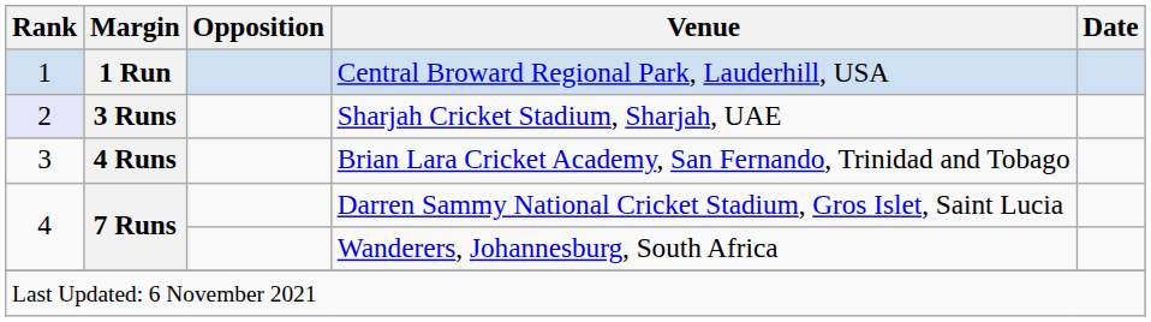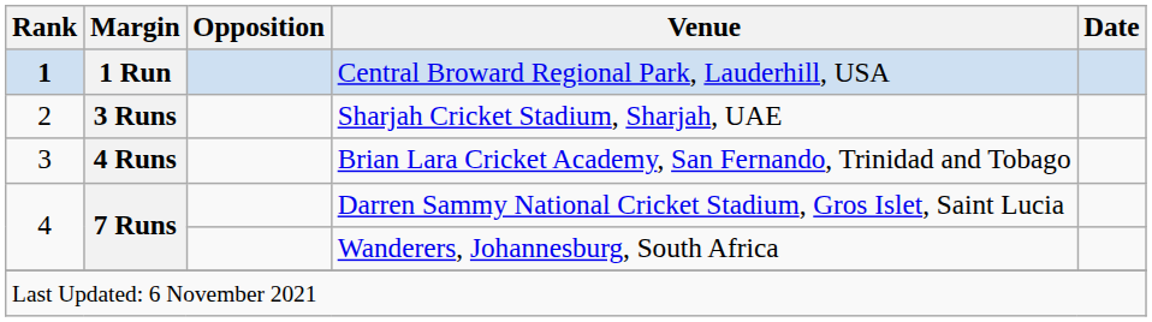Central Broward Regional Park, Lauderhill, USA | Rank: normal -> bold
Sharjah Cricket Stadium, Sharjah, UAE | Rank: lavender background -> no background
